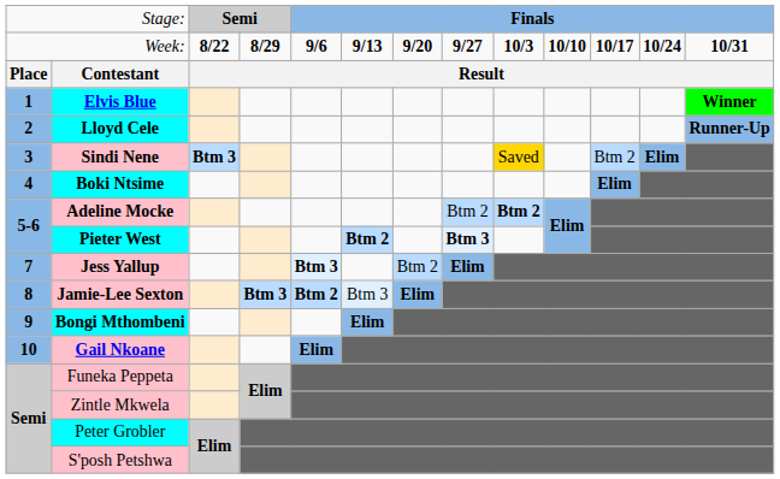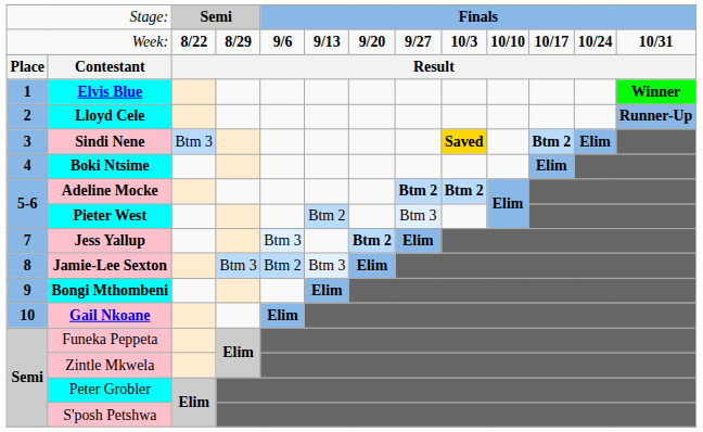Sindi Nene | column 3: bold -> normal
Sindi Nene | column 9: normal -> bold
Sindi Nene | column 11: normal -> bold
Adeline Mocke | column 8: normal -> bold
Pieter West | column 6: bold -> normal
Pieter West | column 8: bold -> normal
Jess Yallup | column 5: bold -> normal
Jess Yallup | column 7: normal -> bold
Jamie-Lee Sexton | column 4: bold -> normal
Jamie-Lee Sexton | column 5: bold -> normal
